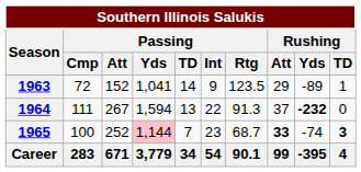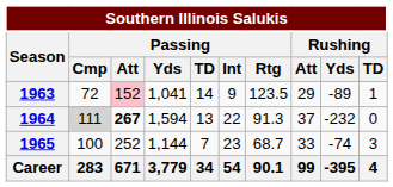1963 | Passing / Att: no background -> pink background
1964 | Passing / Cmp: no background -> lightgrey background
1964 | Passing / Att: normal -> bold
1964 | Rushing / Yds: bold -> normal
1965 | Passing / Yds: pink background -> no background
1965 | Rushing / Att: bold -> normal
1965 | Rushing / TD: bold -> normal
